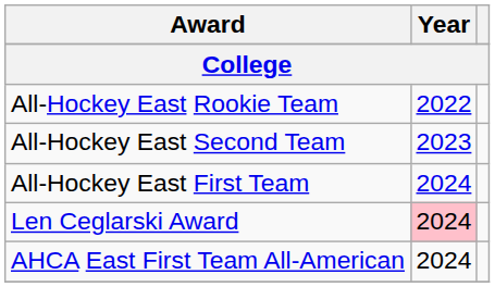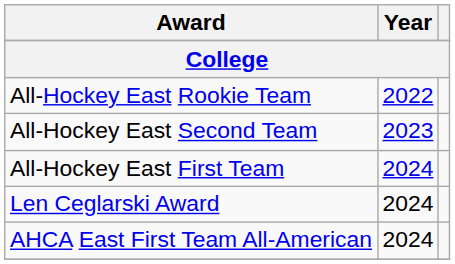Len Ceglarski Award | Year: pink background -> no background
